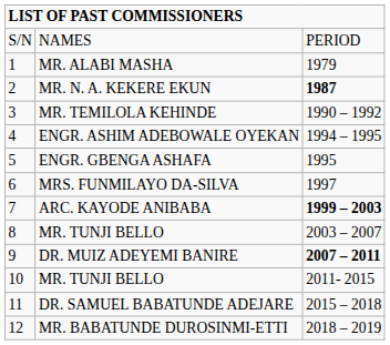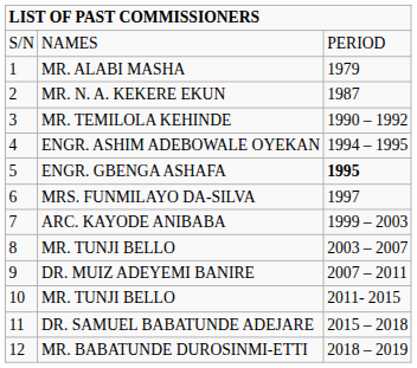MR. N. A. KEKERE EKUN | column 3: bold -> normal
ENGR. GBENGA ASHAFA | column 3: normal -> bold
ARC. KAYODE ANIBABA | column 3: bold -> normal
DR. MUIZ ADEYEMI BANIRE | column 3: bold -> normal
